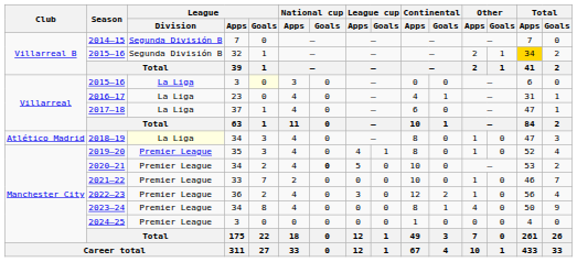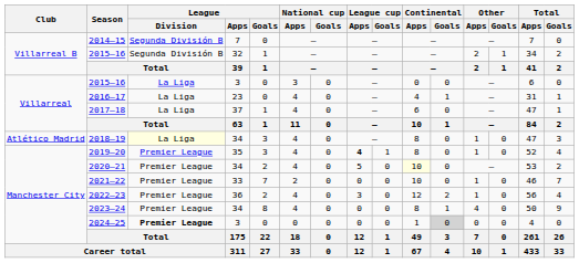2015–16 / 32 | Total / Apps: gold background -> no background
2015–16 / 3 | League / Goals: lightyellow background -> no background
2019–20 | League cup / Apps: normal -> bold
2020–21 | National cup / Goals: bold -> normal
2020–21 | Continental / Apps: no background -> lightyellow background
2024–25 | League / Division: normal -> bold
2024–25 | Continental / Goals: no background -> lightgrey background
